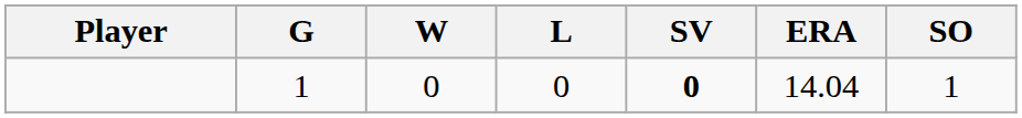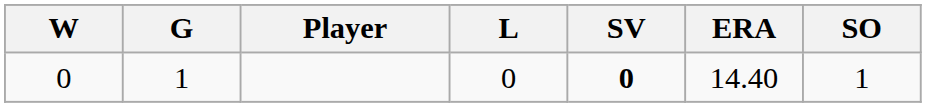columns swapped: Player <-> W
row 2 | ERA: 14.04 -> 14.40
